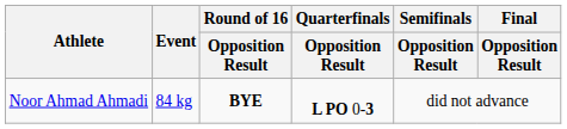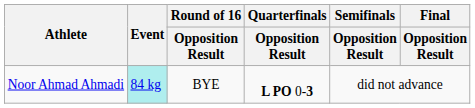Noor Ahmad Ahmadi | Event: no background -> paleturquoise background
Noor Ahmad Ahmadi | Round of 16 / Opposition Result: bold -> normal
